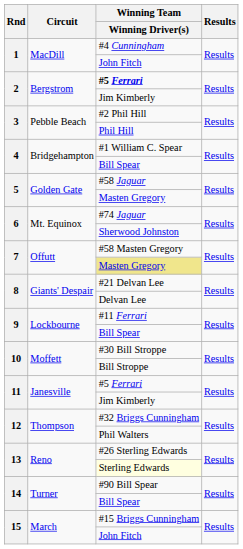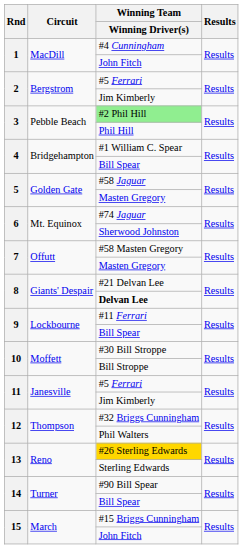2 / #5 Ferrari | Winning Team / Winning Driver(s): bold -> normal
#2 Phil Hill | Winning Team / Winning Driver(s): no background -> lightgreen background
7 / Masten Gregory | Winning Team / Winning Driver(s): khaki background -> no background
Delvan Lee | Winning Team / Winning Driver(s): normal -> bold
#26 Sterling Edwards | Winning Team / Winning Driver(s): no background -> gold background
Sterling Edwards | Winning Team / Winning Driver(s): lightyellow background -> no background
